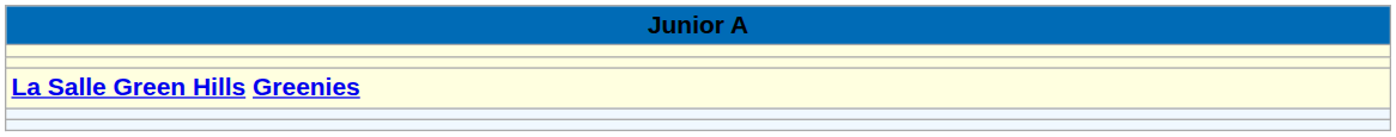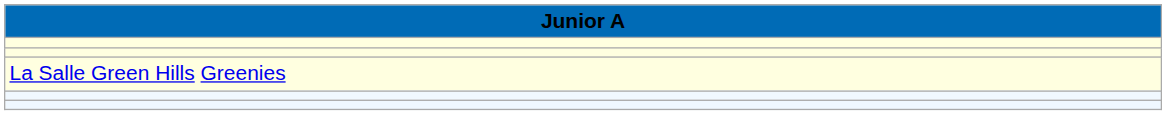La Salle Green Hills Greenies | column 1: bold -> normal
